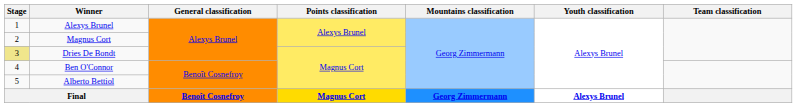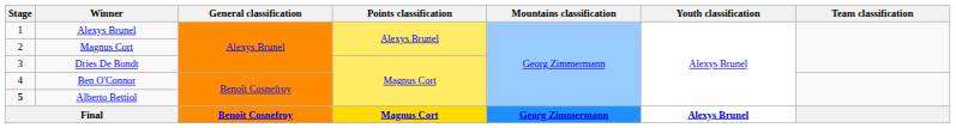Dries De Bondt | Stage: khaki background -> no background
Alberto Bettiol | Stage: normal -> bold
